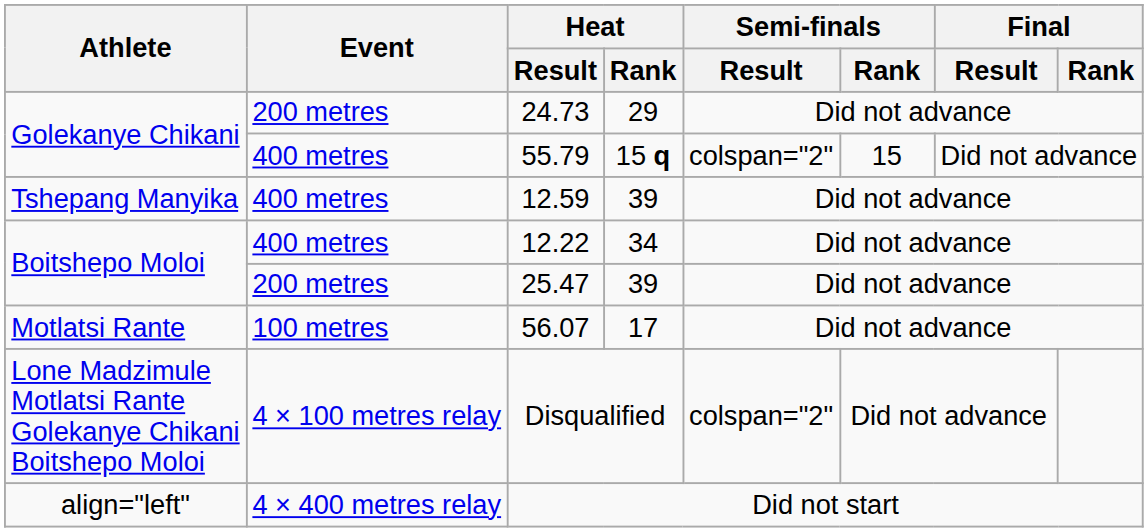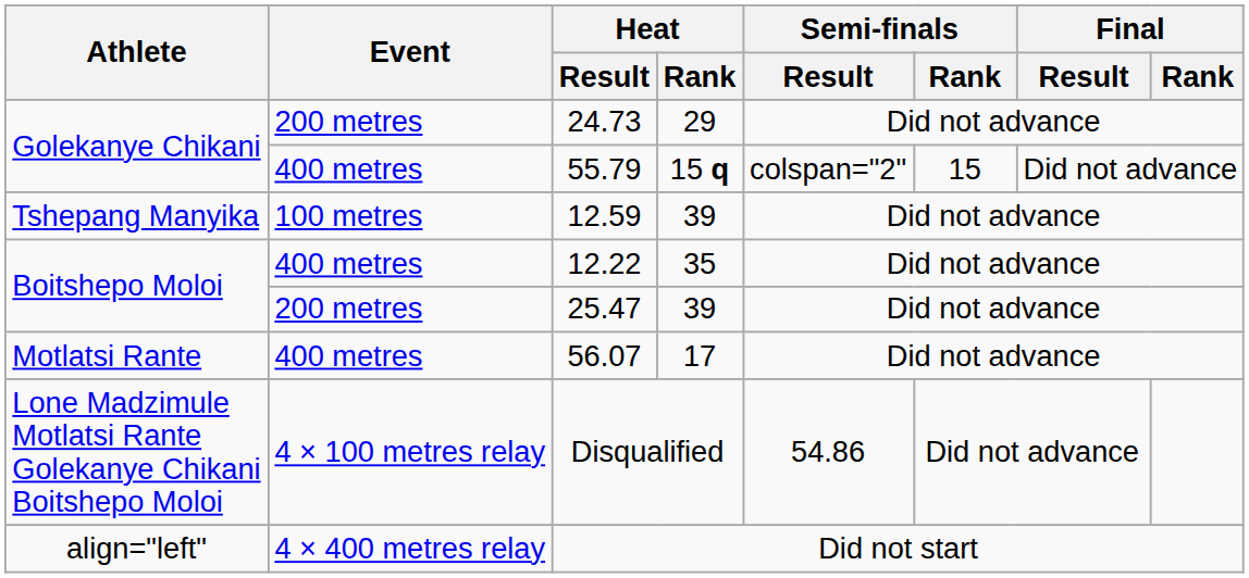12.59 | Event: 400 metres -> 100 metres
12.22 | Heat / Rank: 34 -> 35
56.07 | Event: 100 metres -> 400 metres
Disqualified | Semi-finals / Result: colspan="2" -> 54.86
